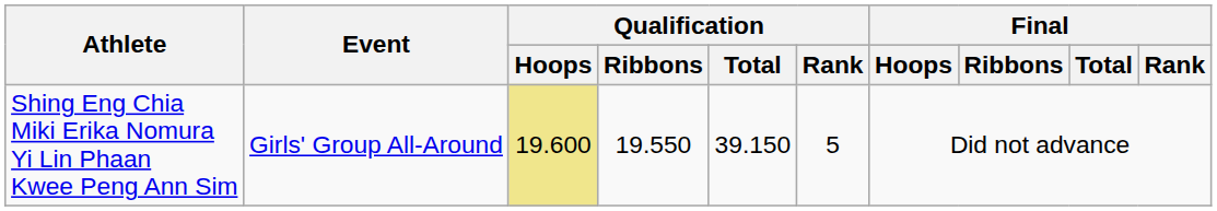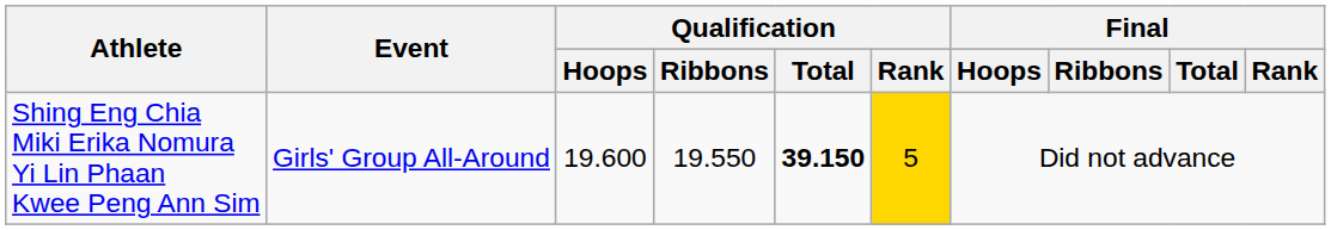row 3 | Qualification / Hoops: khaki background -> no background
row 3 | Qualification / Total: normal -> bold
row 3 | Qualification / Rank: no background -> gold background
